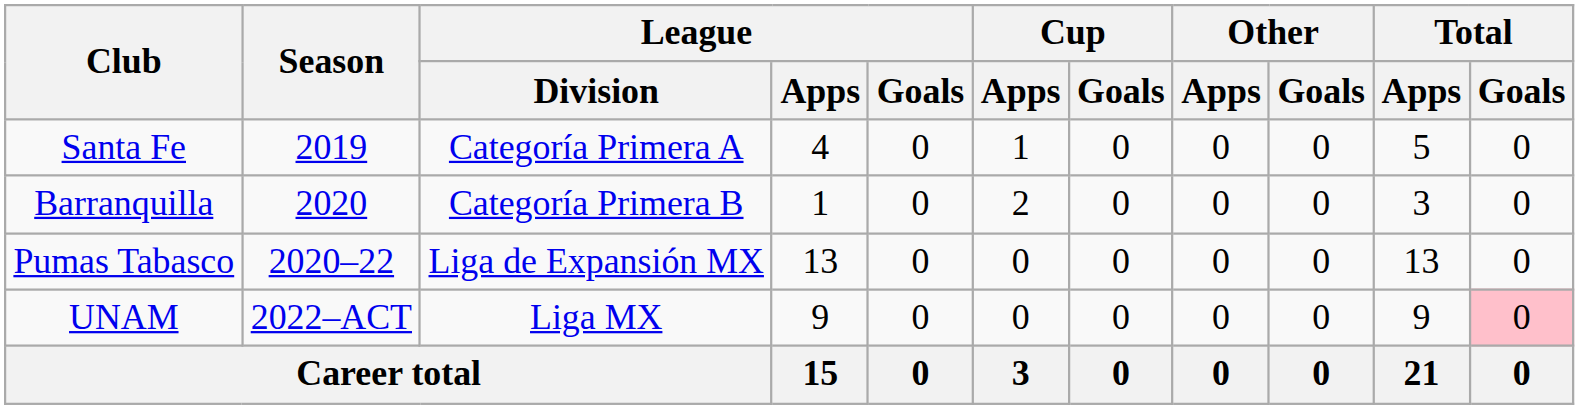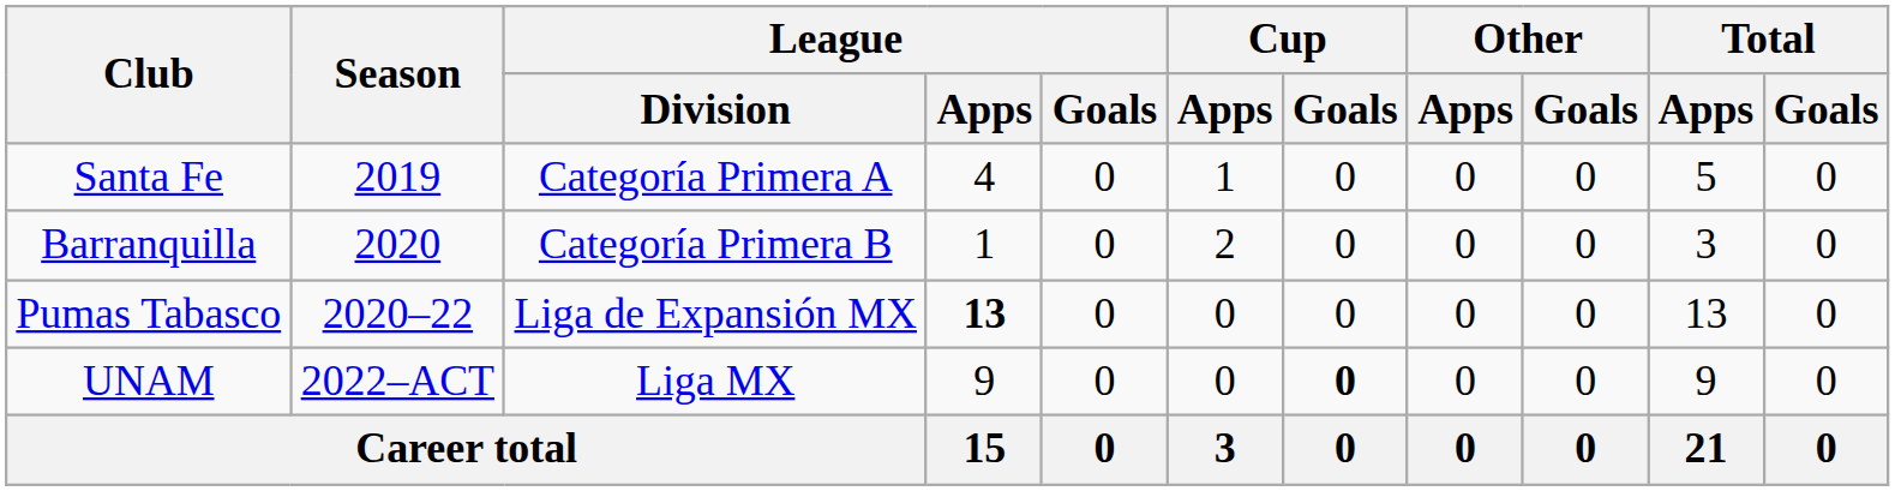Pumas Tabasco | League / Apps: normal -> bold
UNAM | Cup / Goals: normal -> bold
UNAM | Total / Goals: pink background -> no background
